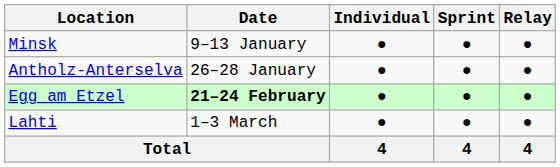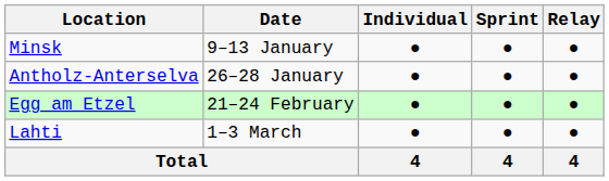Egg am Etzel | Date: bold -> normal
